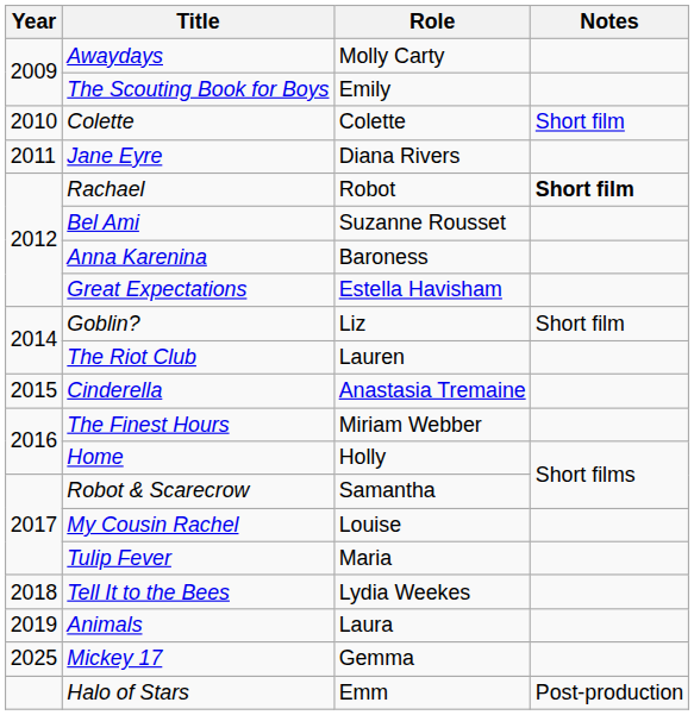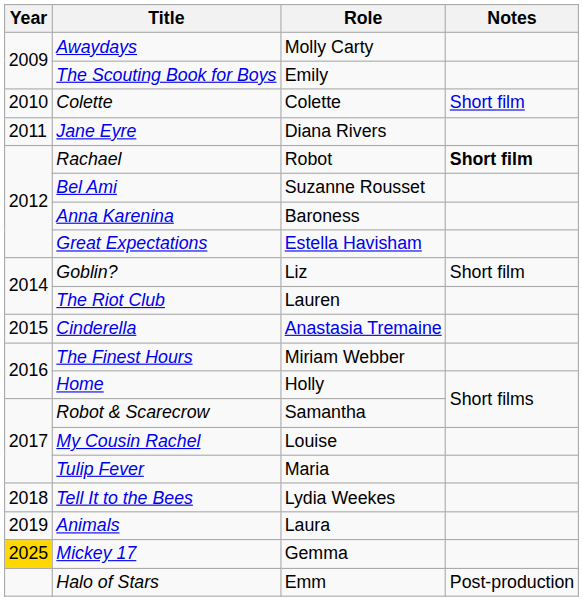Mickey 17 | Year: no background -> gold background
